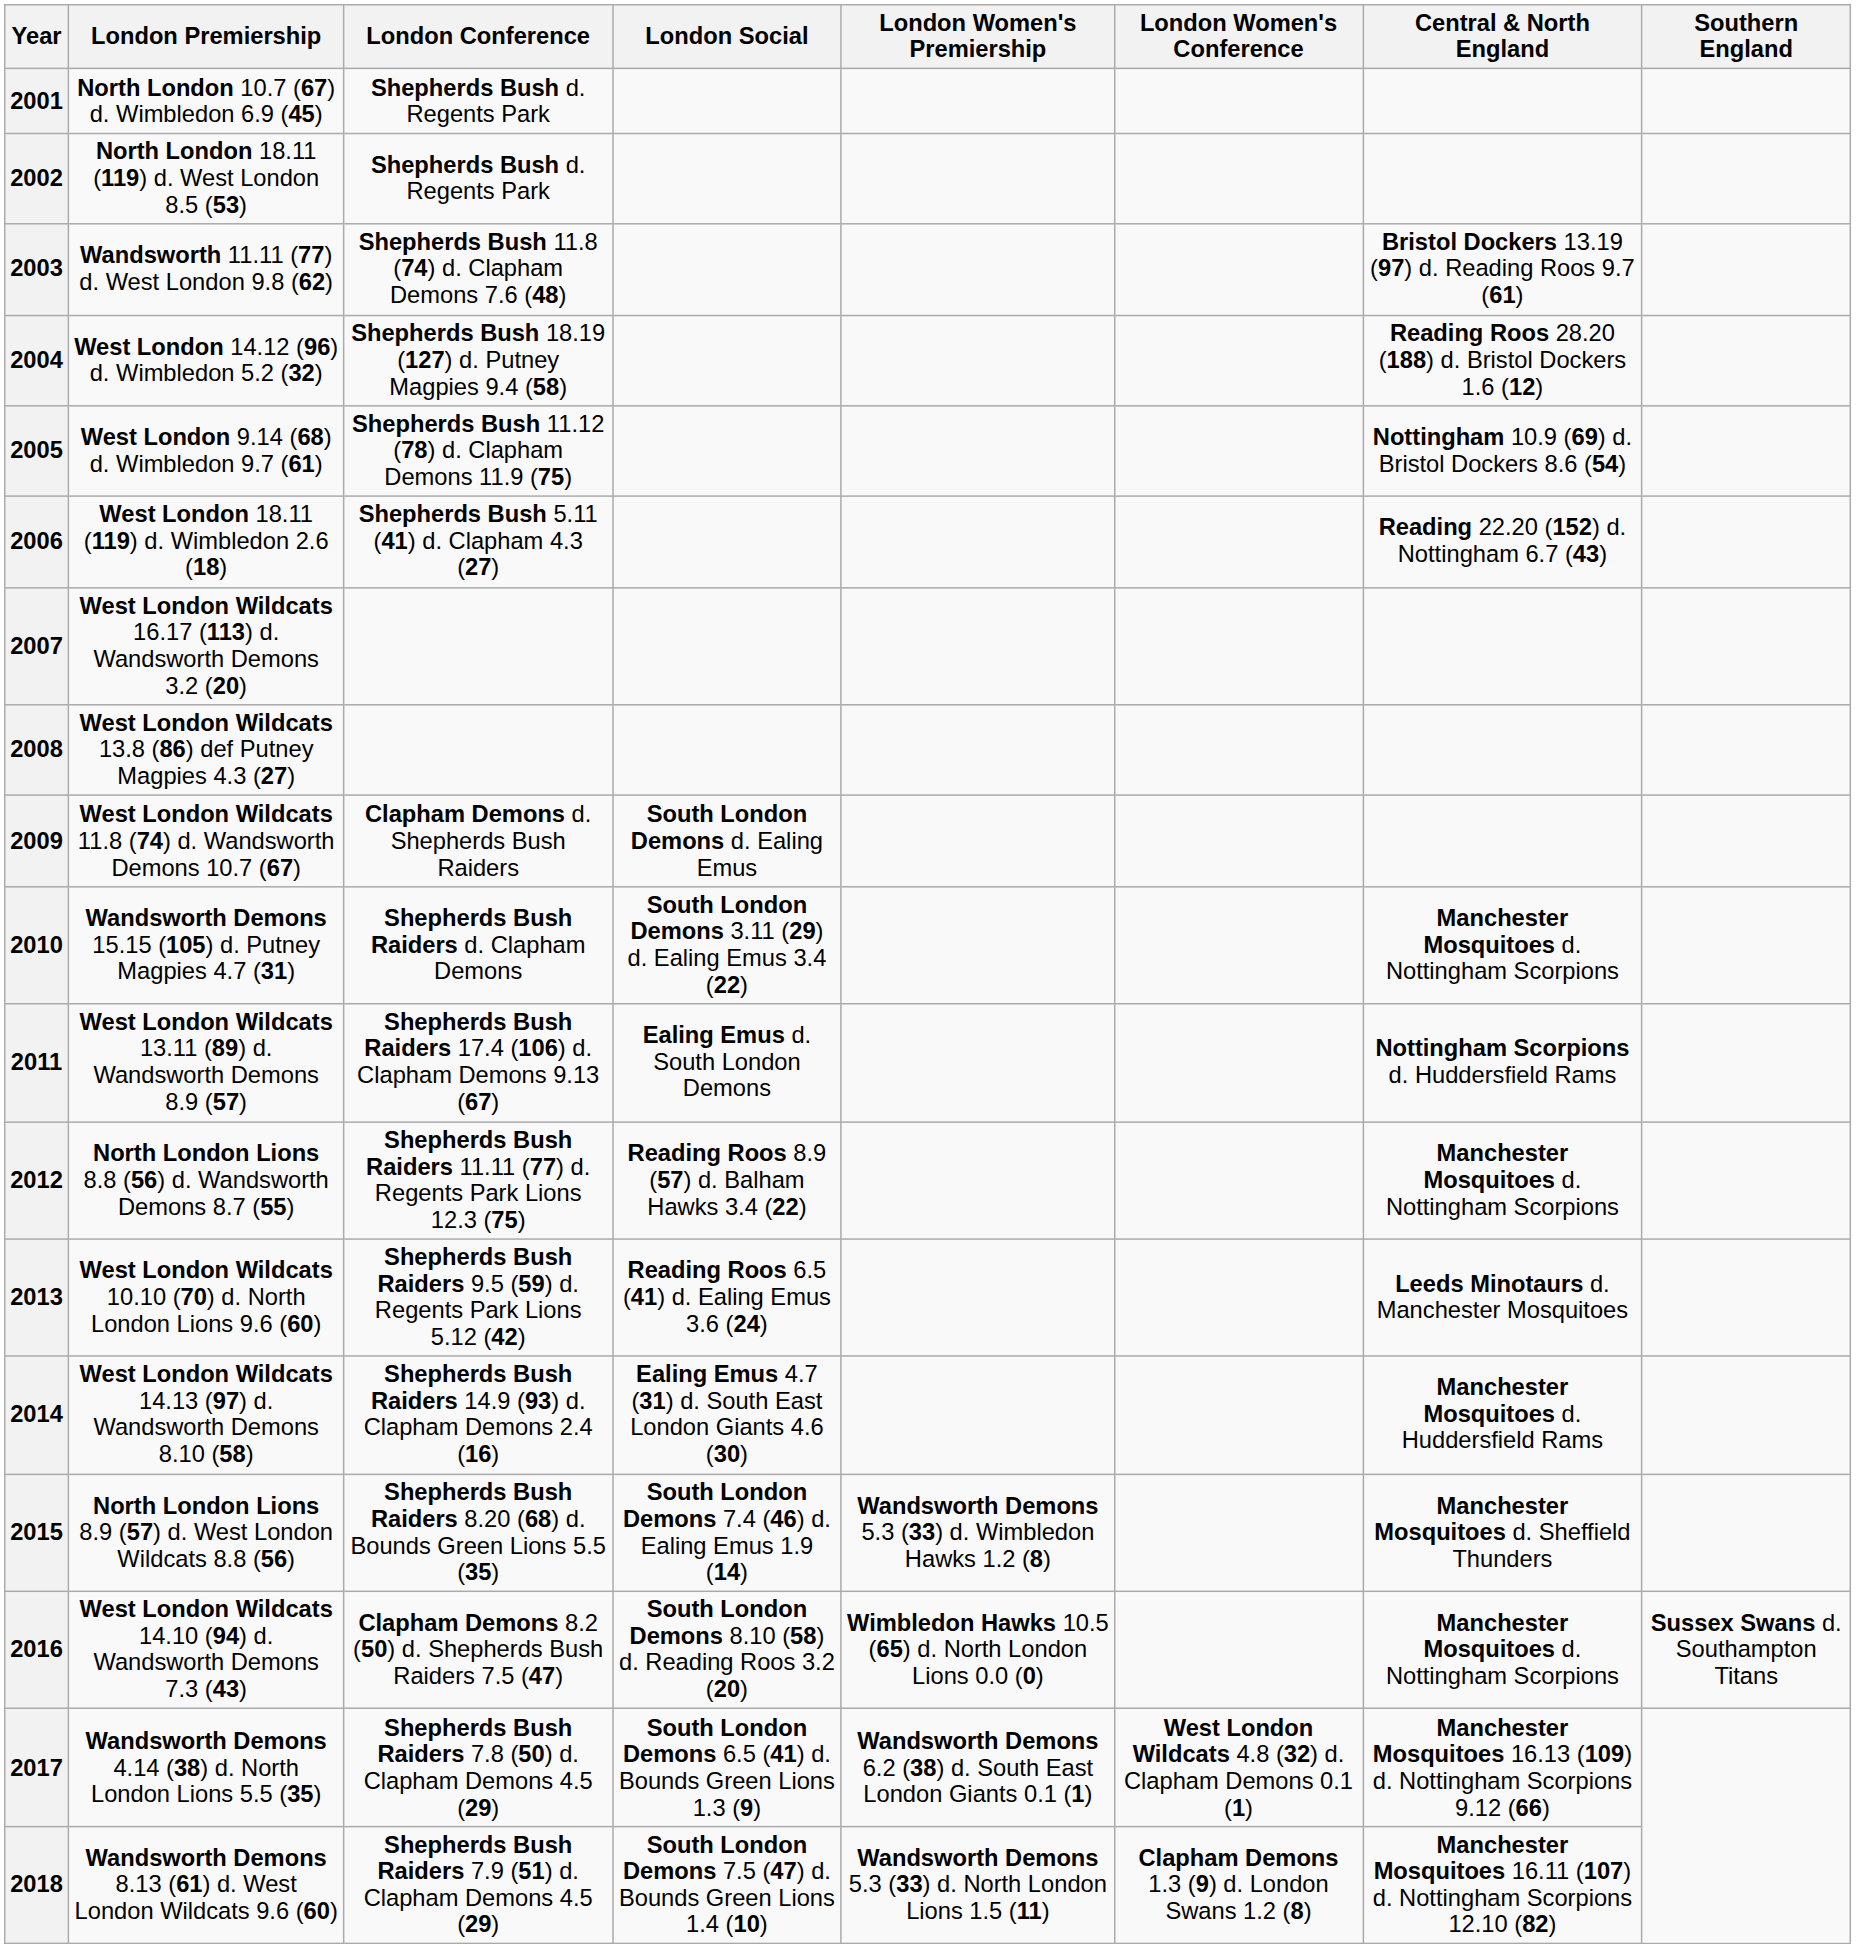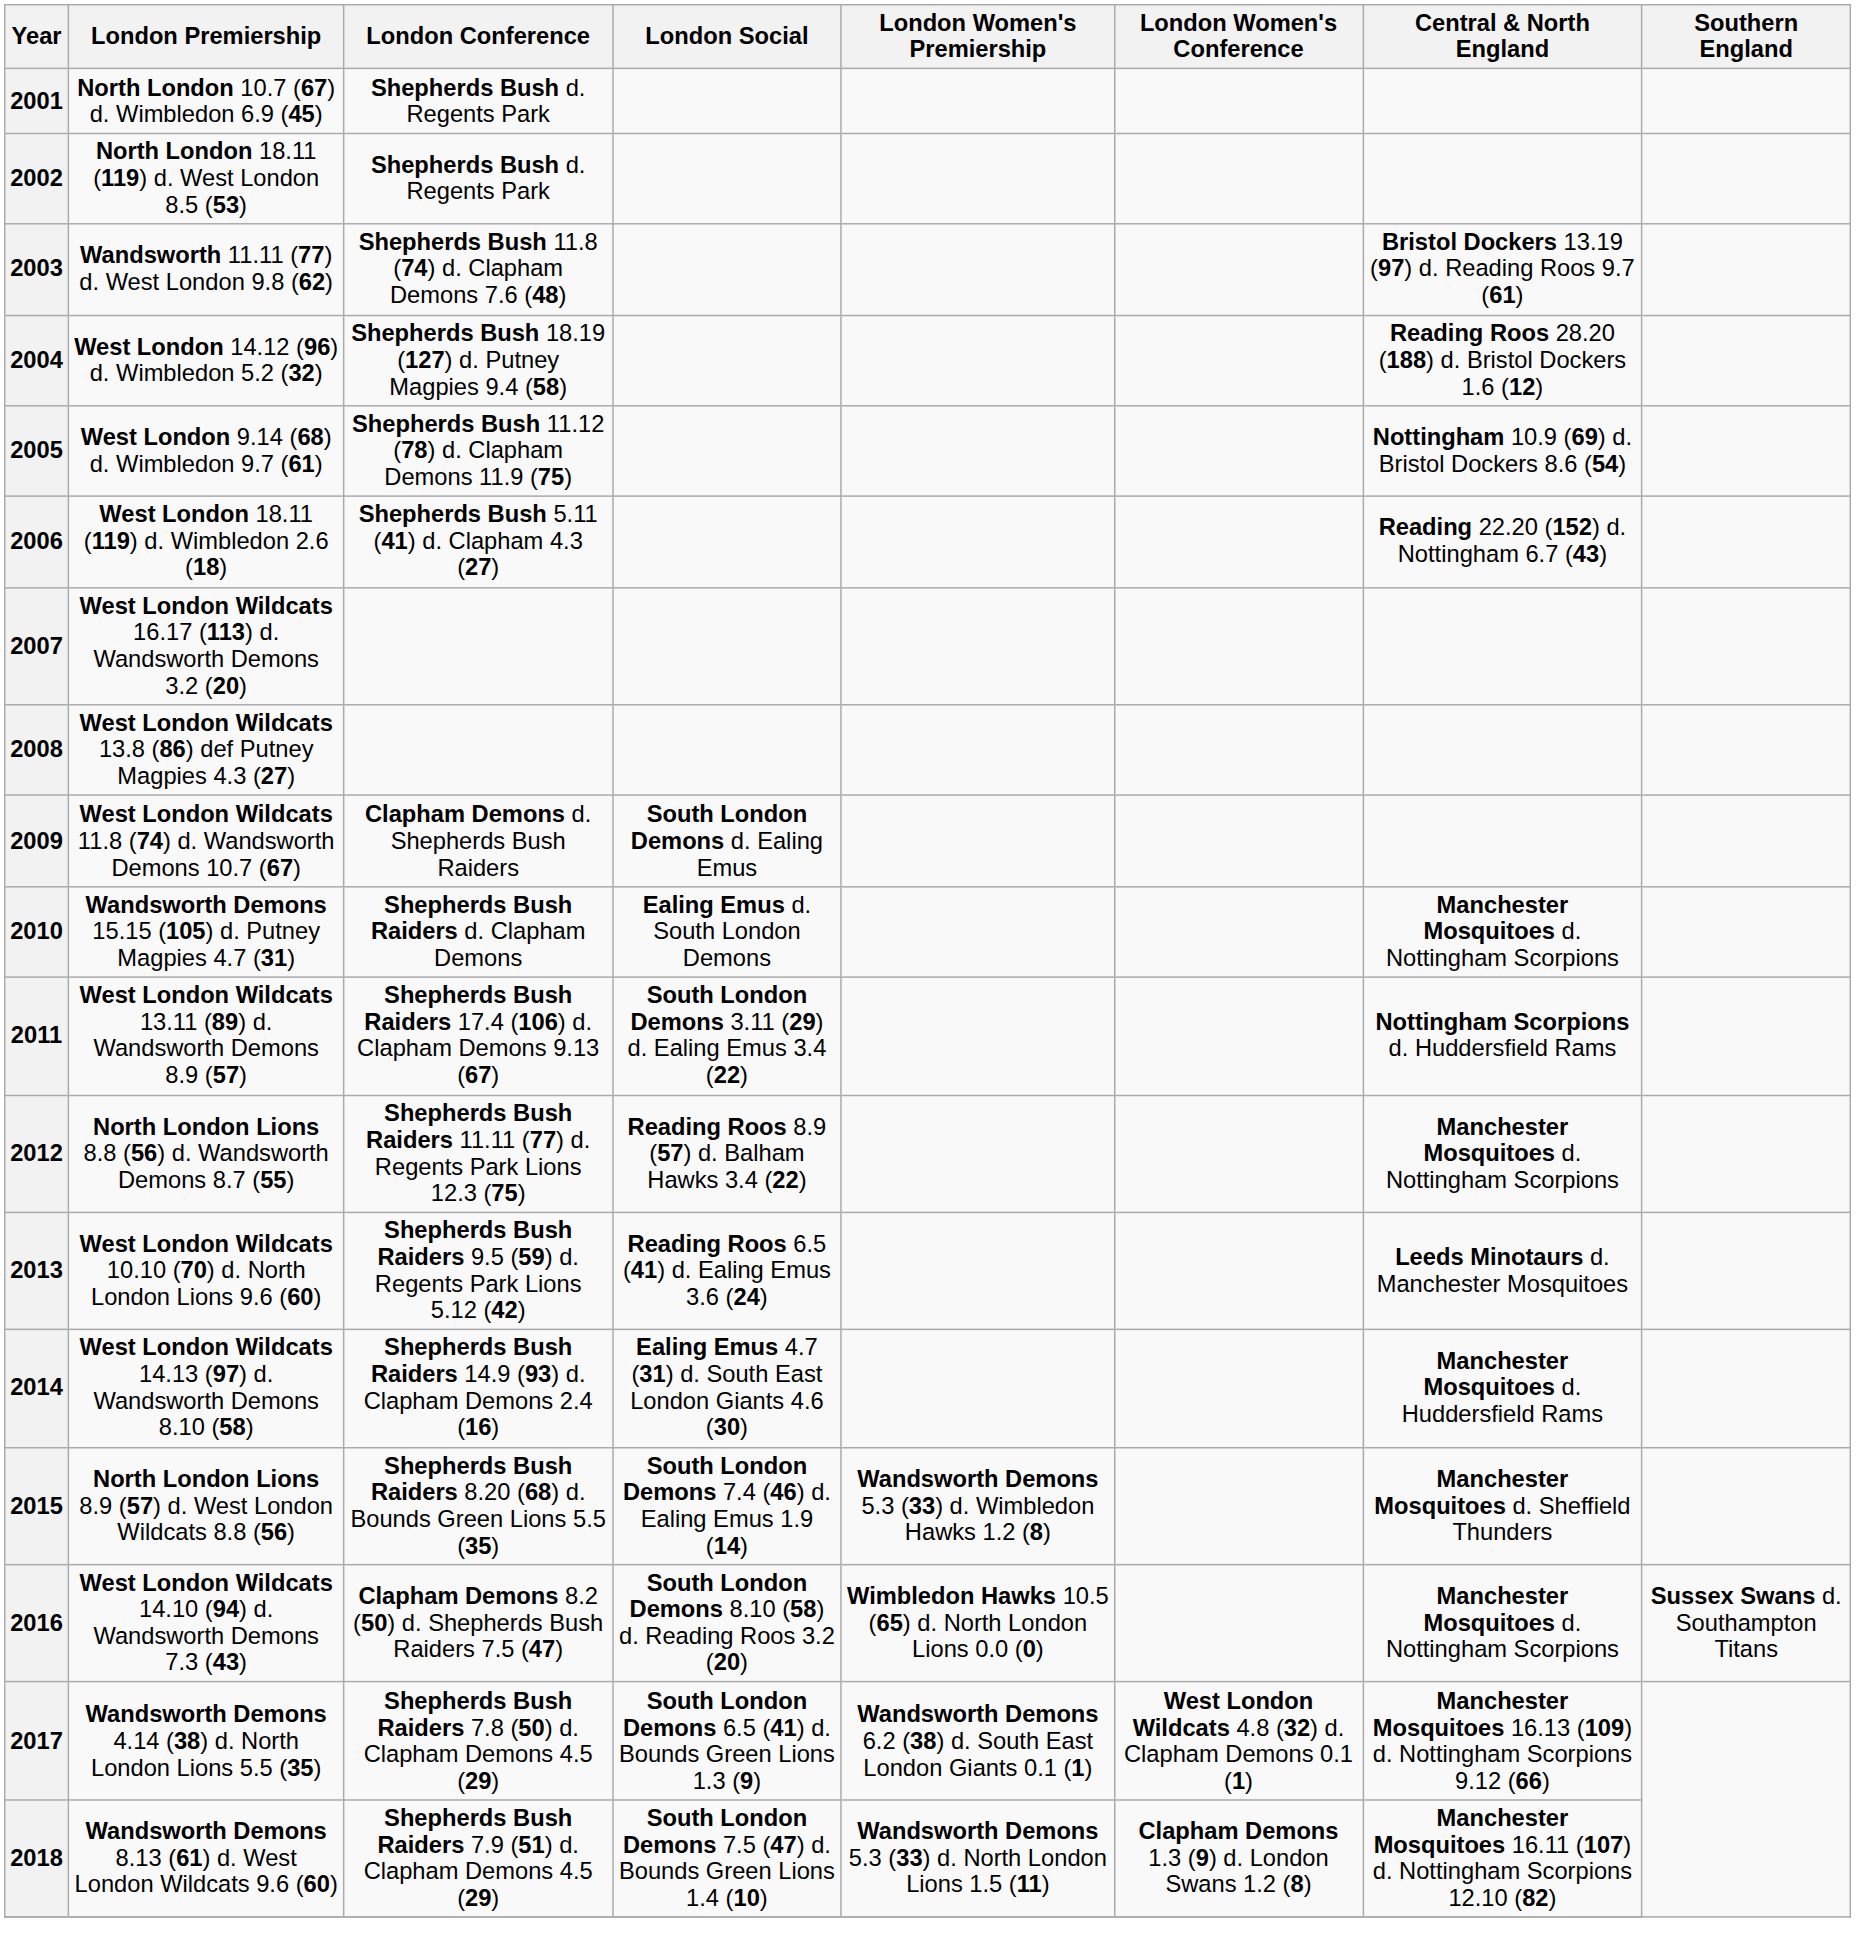2010 | London Social: South London Demons 3.11 (29) d. Ealing Emus 3.4 (22) -> Ealing Emus d. South London Demons
2011 | London Social: Ealing Emus d. South London Demons -> South London Demons 3.11 (29) d. Ealing Emus 3.4 (22)
